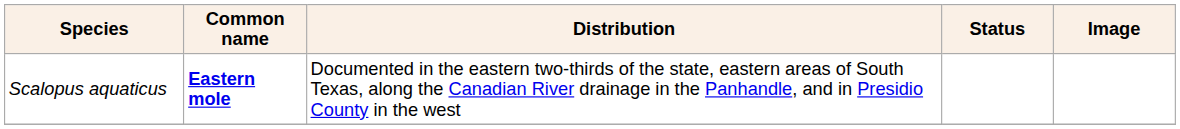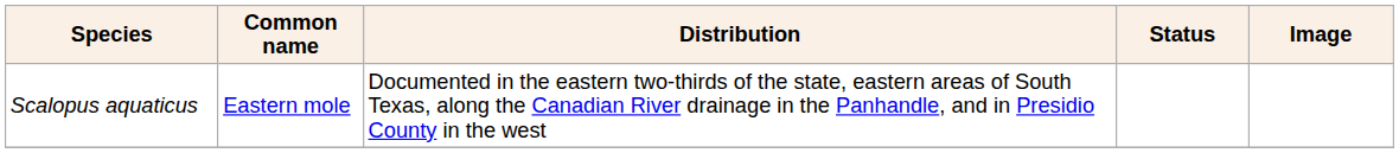Scalopus aquaticus | Common name: bold -> normal
